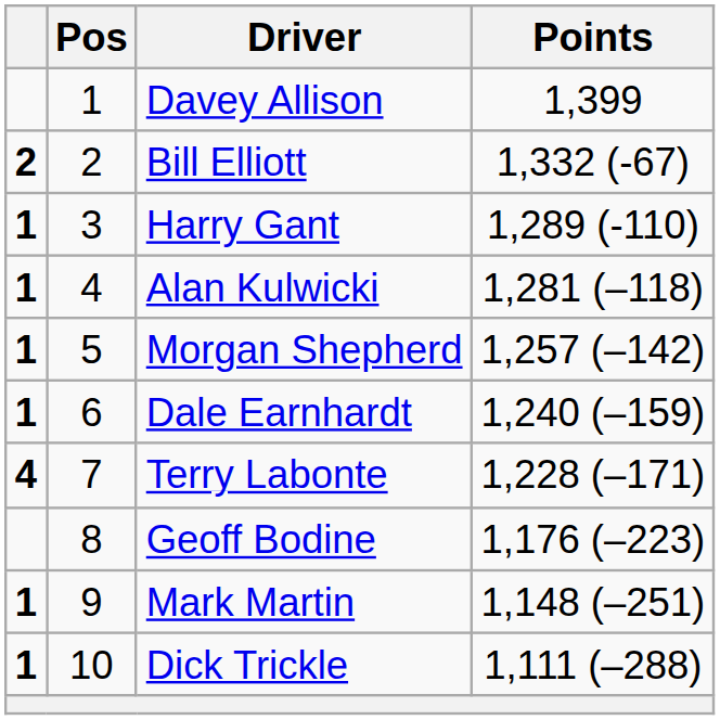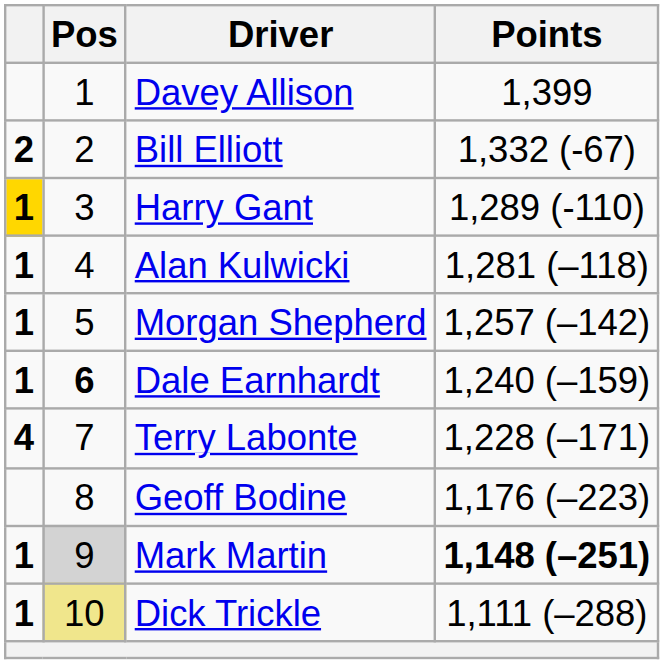Harry Gant | column 1: no background -> gold background
Dale Earnhardt | Pos: normal -> bold
Mark Martin | Pos: no background -> lightgrey background
Mark Martin | Points: normal -> bold
Dick Trickle | Pos: no background -> khaki background
